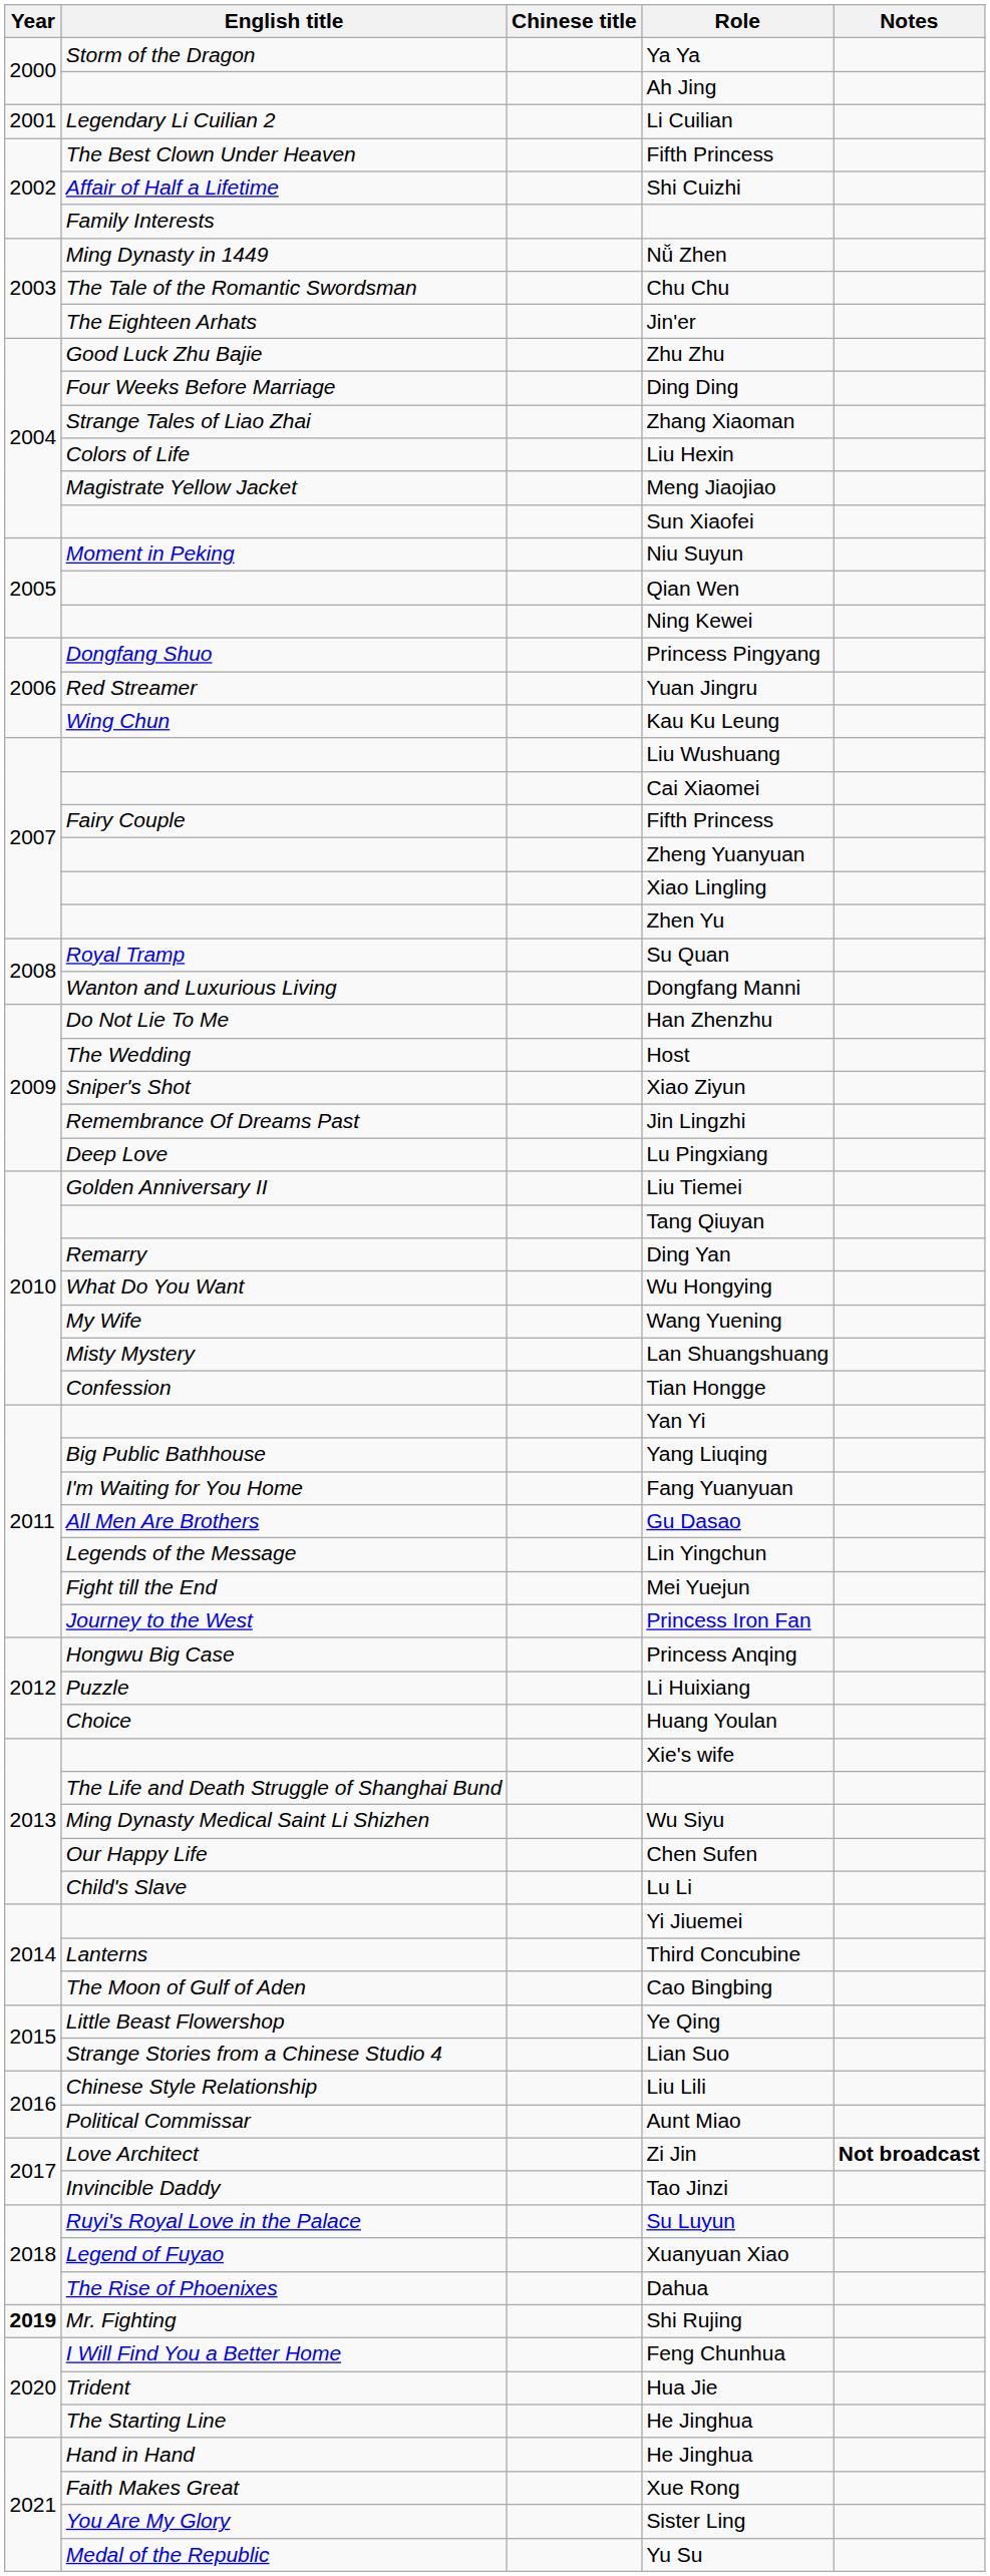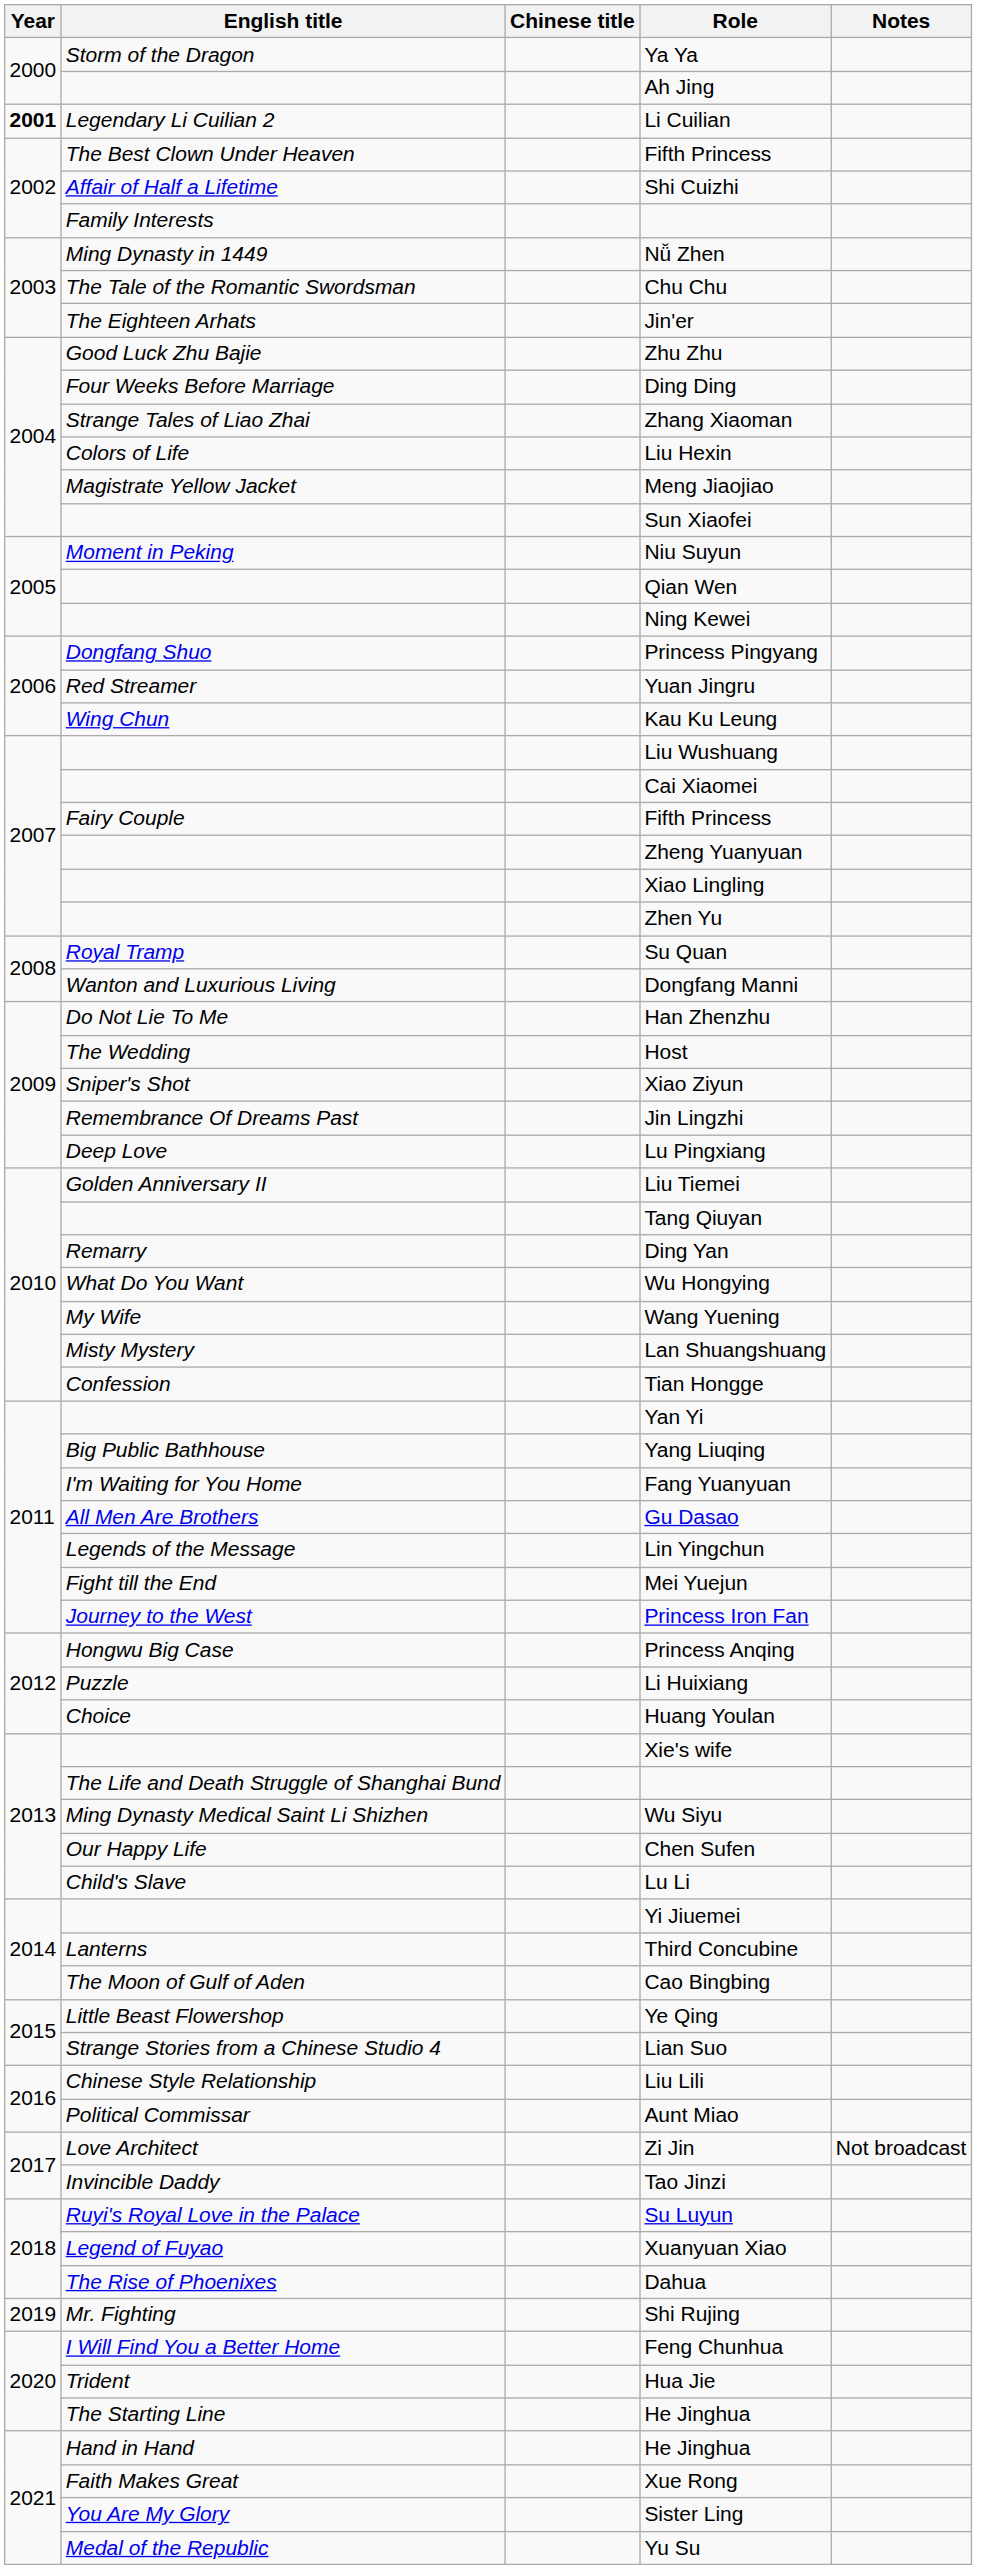Li Cuilian | Year: normal -> bold
Zi Jin | Notes: bold -> normal
Shi Rujing | Year: bold -> normal
